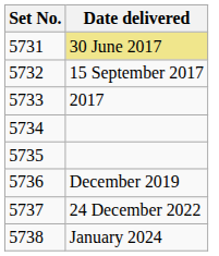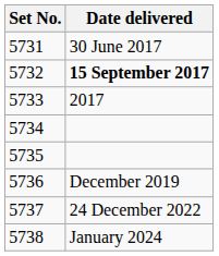5731 | Date delivered: khaki background -> no background
5732 | Date delivered: normal -> bold
